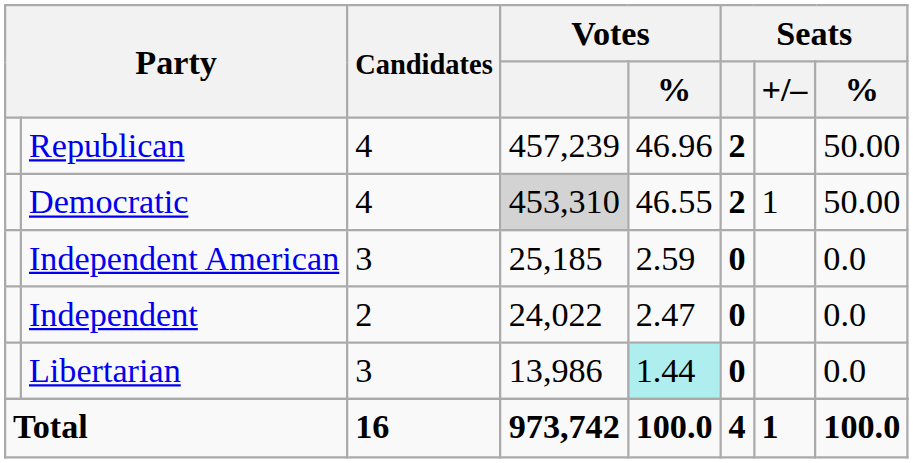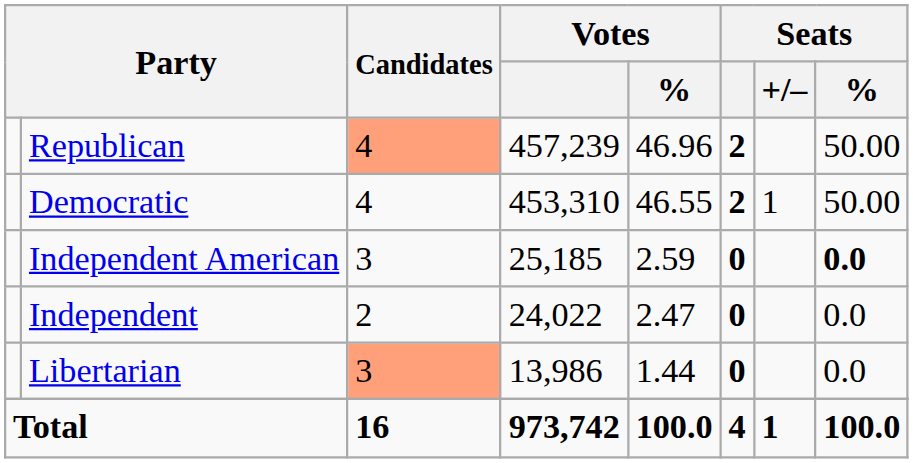Republican | Candidates: no background -> lightsalmon background
Democratic | Votes: lightgrey background -> no background
Independent American | Seats / %: normal -> bold
Libertarian | Candidates: no background -> lightsalmon background
Libertarian | Votes / %: paleturquoise background -> no background
